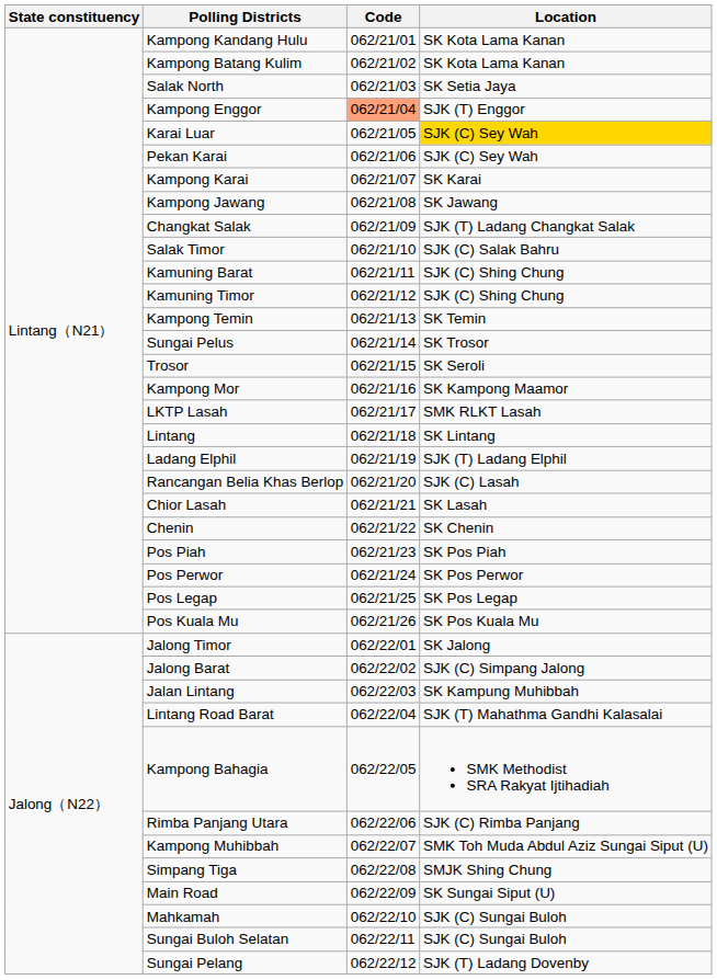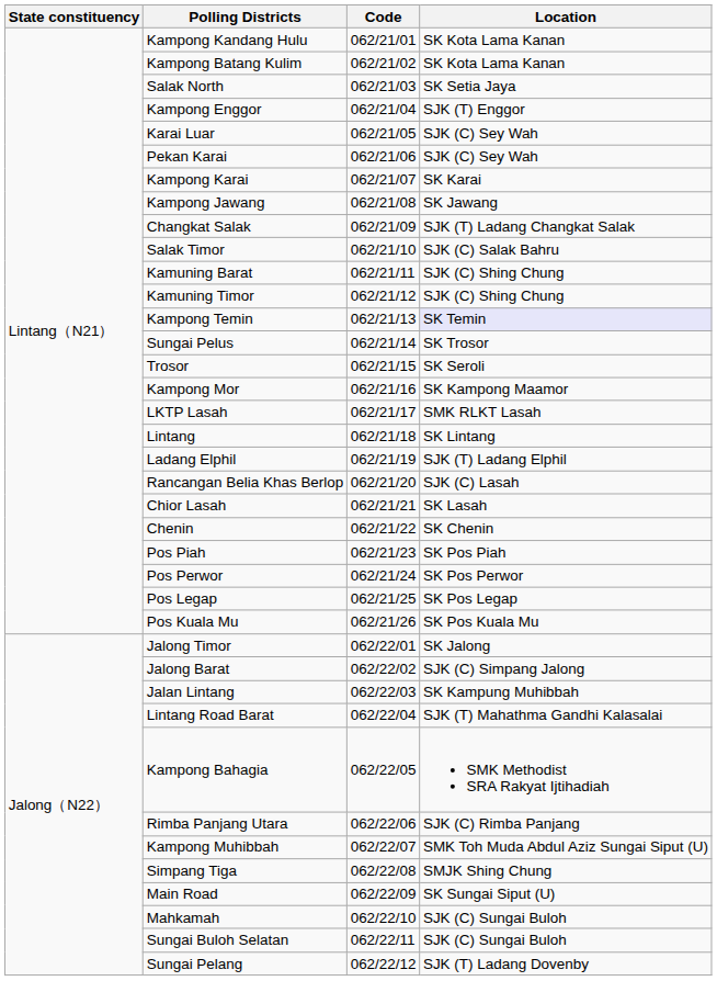Kampong Enggor | Code: lightsalmon background -> no background
Karai Luar | Location: gold background -> no background
Kampong Temin | Location: no background -> lavender background
